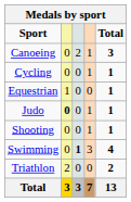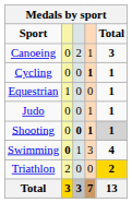Cycling | column 4: normal -> bold
Judo | column 2: bold -> normal
Shooting | column 3: normal -> bold
Shooting | column 4: normal -> bold
Shooting | Total: no background -> lightgrey background
Swimming | column 2: normal -> bold
Swimming | column 3: bold -> normal
Triathlon | Total: no background -> gold background
